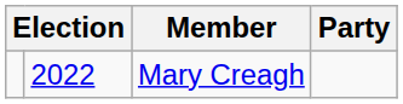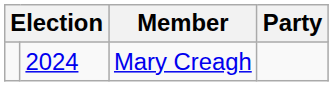Mary Creagh | column 2: 2022 -> 2024
